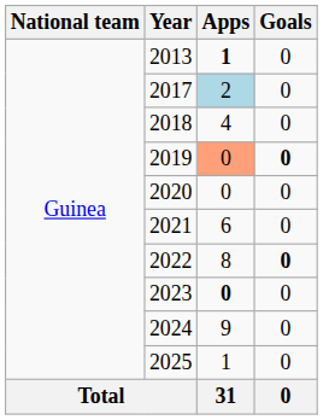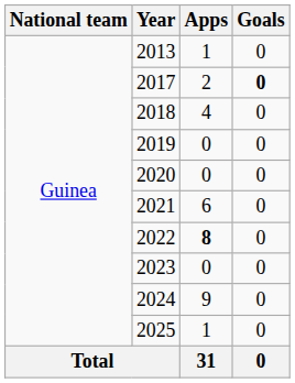2013 | Apps: bold -> normal
2017 | Apps: lightblue background -> no background
2017 | Goals: normal -> bold
2019 | Apps: lightsalmon background -> no background
2019 | Goals: bold -> normal
2022 | Apps: normal -> bold
2022 | Goals: bold -> normal
2023 | Apps: bold -> normal
